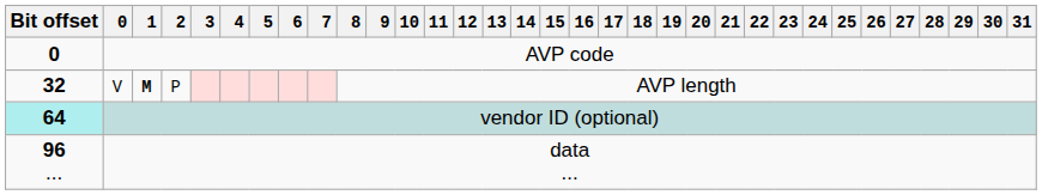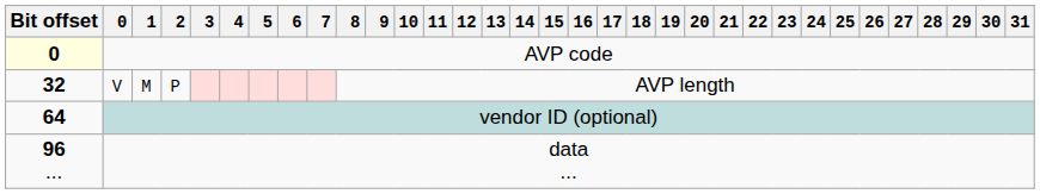AVP code | Bit offset: no background -> lightyellow background
V | 1: bold -> normal
vendor ID (optional) | Bit offset: paleturquoise background -> no background
